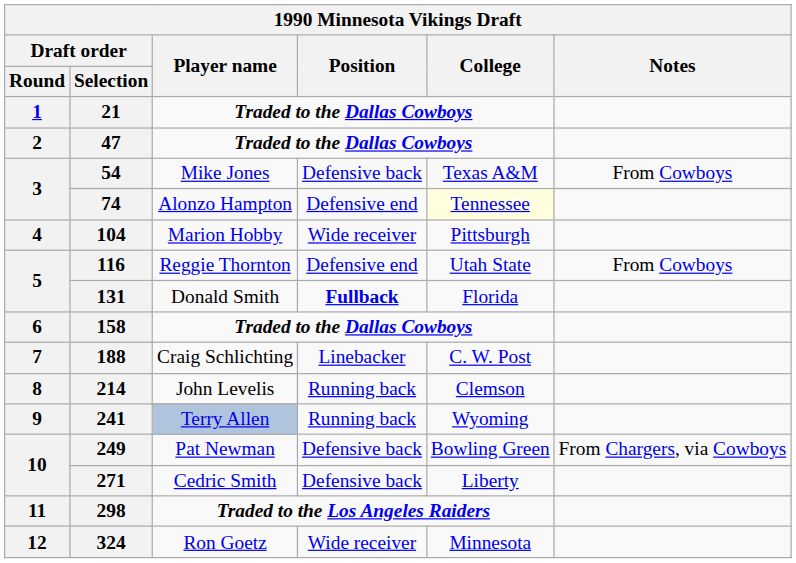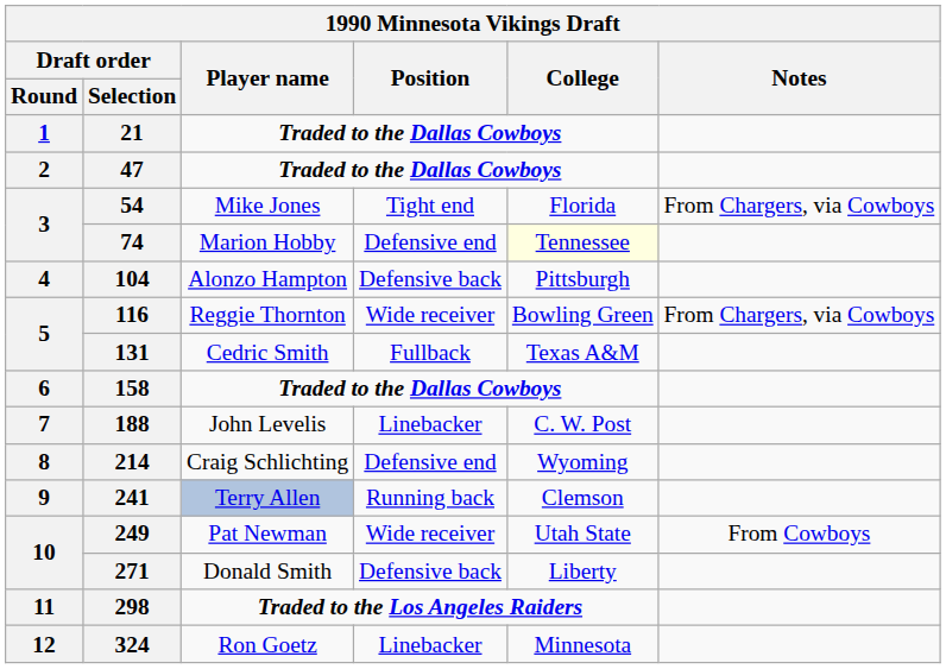54 | Position: Defensive back -> Tight end
54 | College: Texas A&M -> Florida
54 | Notes: From Cowboys -> From Chargers, via Cowboys
74 | Player name: Alonzo Hampton -> Marion Hobby
104 | Player name: Marion Hobby -> Alonzo Hampton
104 | Position: Wide receiver -> Defensive back
116 | Position: Defensive end -> Wide receiver
116 | College: Utah State -> Bowling Green
116 | Notes: From Cowboys -> From Chargers, via Cowboys
131 | Player name: Donald Smith -> Cedric Smith
131 | Position: bold -> normal
131 | College: Florida -> Texas A&M
188 | Player name: Craig Schlichting -> John Levelis
214 | Player name: John Levelis -> Craig Schlichting
214 | Position: Running back -> Defensive end
214 | College: Clemson -> Wyoming
241 | College: Wyoming -> Clemson
249 | Position: Defensive back -> Wide receiver
249 | College: Bowling Green -> Utah State
249 | Notes: From Chargers, via Cowboys -> From Cowboys
271 | Player name: Cedric Smith -> Donald Smith
324 | Position: Wide receiver -> Linebacker
